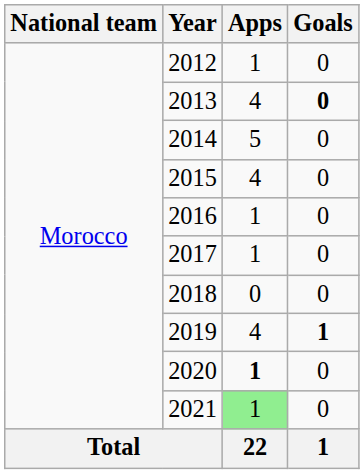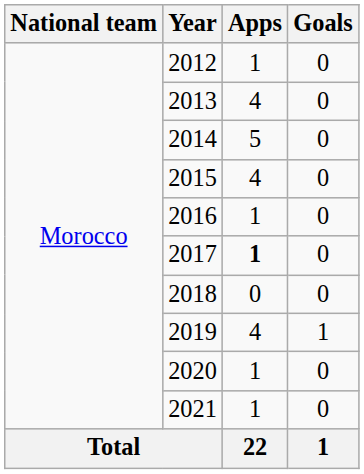2013 | Goals: bold -> normal
2017 | Apps: normal -> bold
2019 | Goals: bold -> normal
2020 | Apps: bold -> normal
2021 | Apps: lightgreen background -> no background
